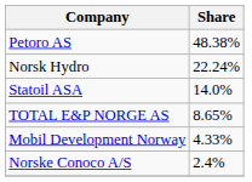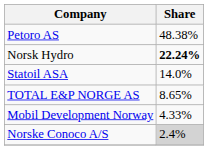Norsk Hydro | Share: normal -> bold
Norske Conoco A/S | Share: no background -> lightgrey background
